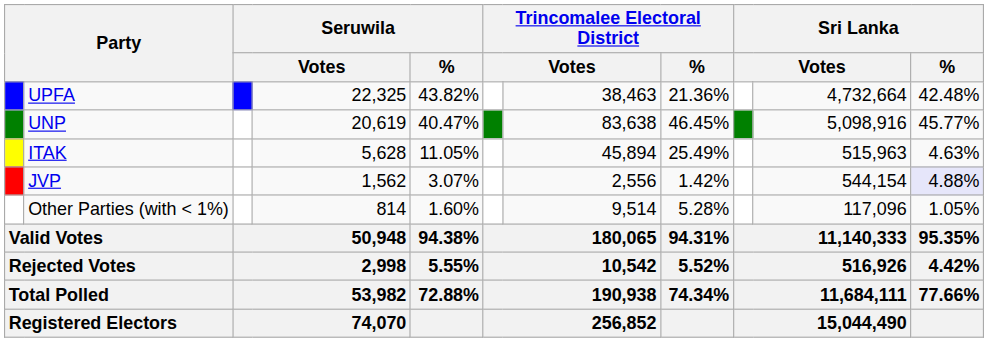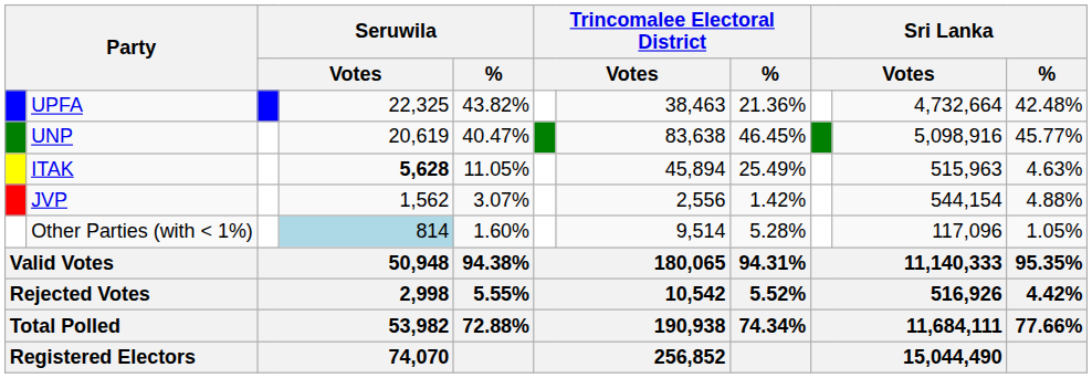ITAK | column 4: normal -> bold
JVP | Sri Lanka / %: lavender background -> no background
Other Parties (with < 1%) | column 4: no background -> lightblue background
